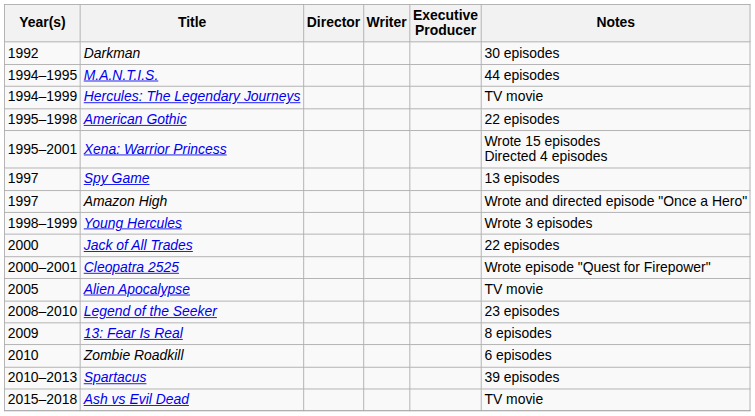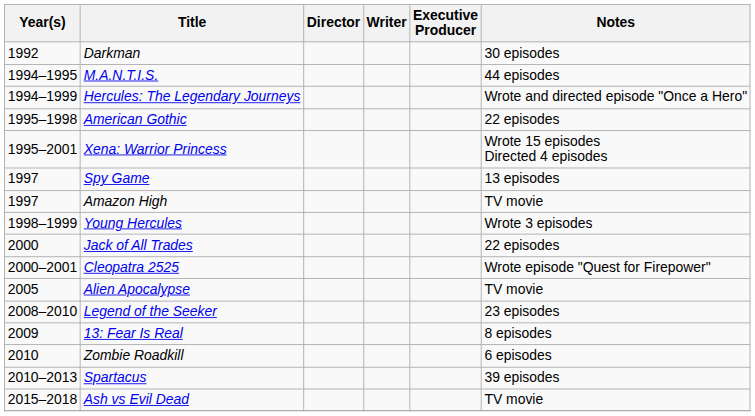Hercules: The Legendary Journeys | Notes: TV movie -> Wrote and directed episode "Once a Hero"
Amazon High | Notes: Wrote and directed episode "Once a Hero" -> TV movie
